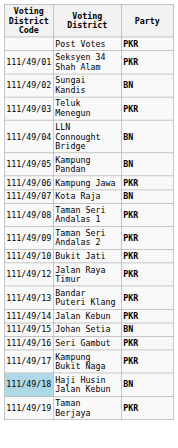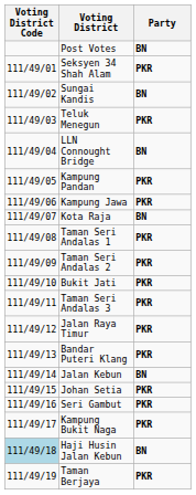Post Votes | Party: PKR -> BN
Kampung Pandan | Party: BN -> PKR
+ row: 111/49/11 | Taman Seri Andalas 3 | PKR
Jalan Kebun | Party: PKR -> BN
Johan Setia | Party: BN -> PKR
